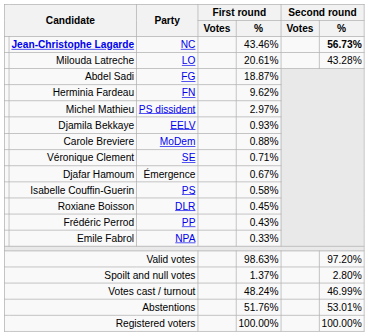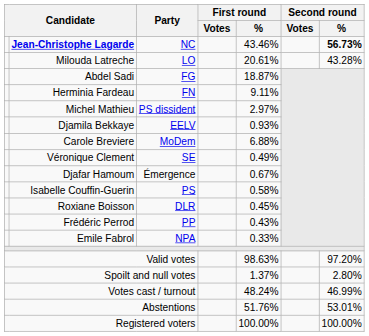Herminia Fardeau | First round / %: 9.62% -> 9.11%
Carole Breviere | First round / %: 0.88% -> 6.88%
Véronique Clement | First round / %: 0.71% -> 0.49%
